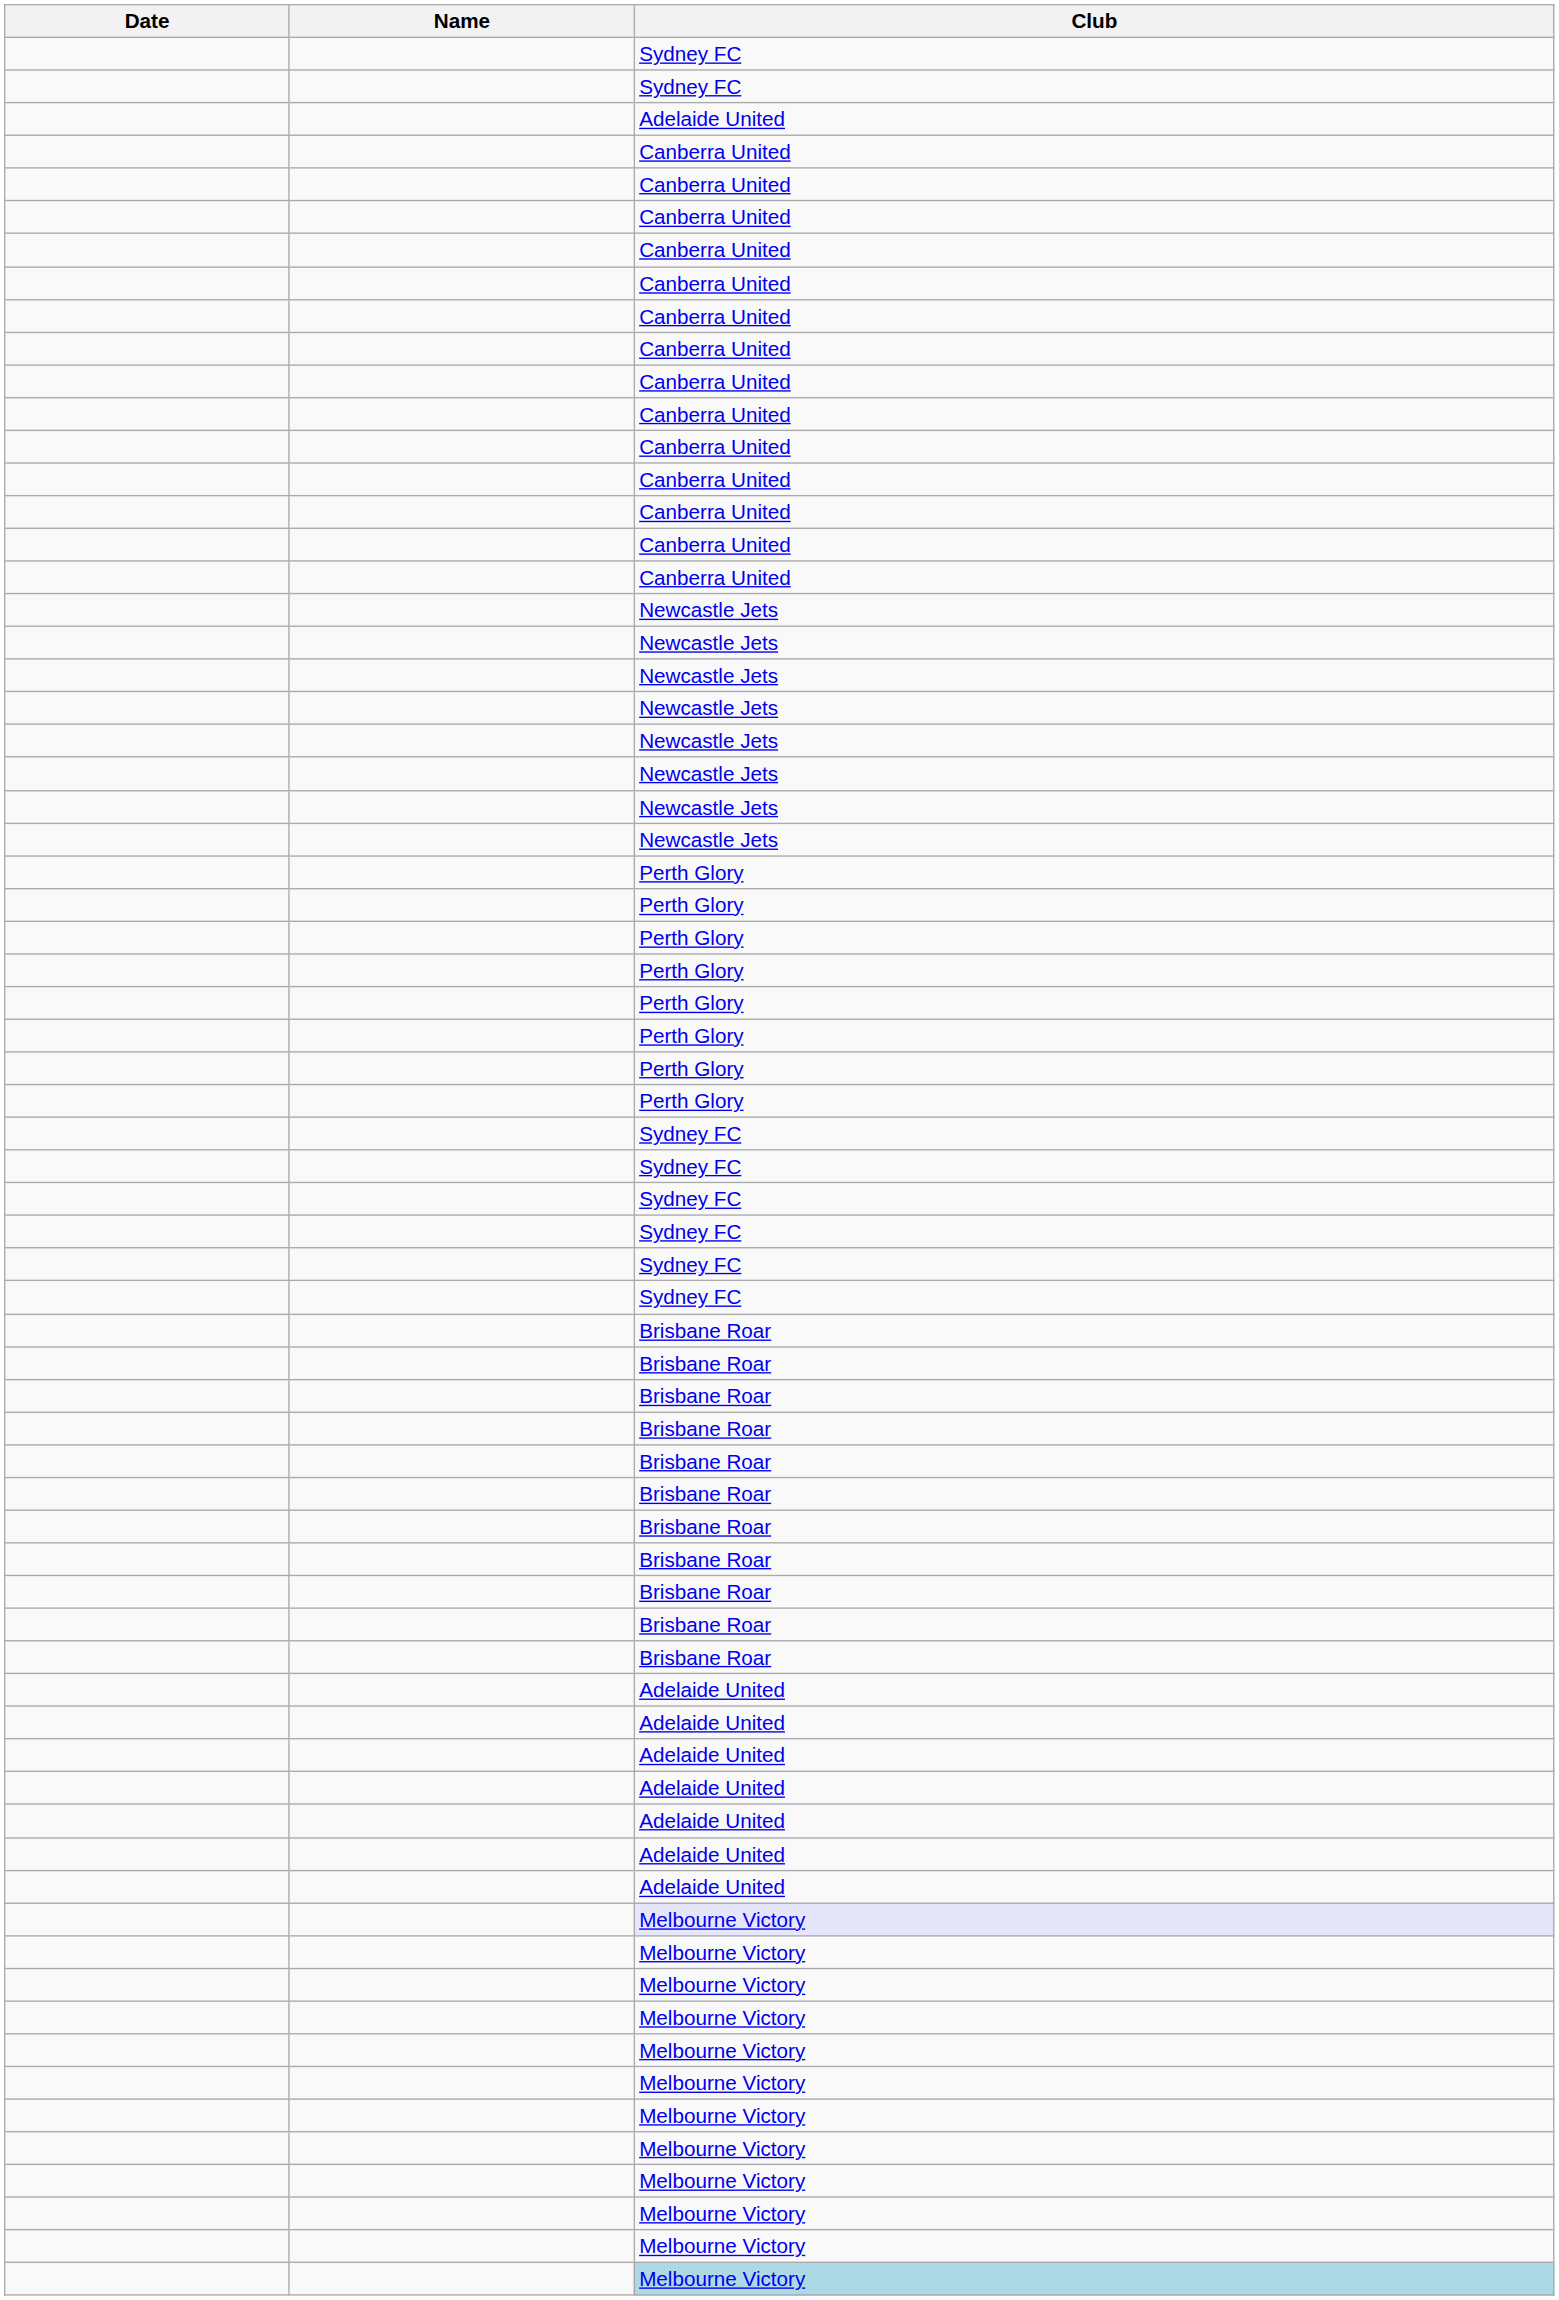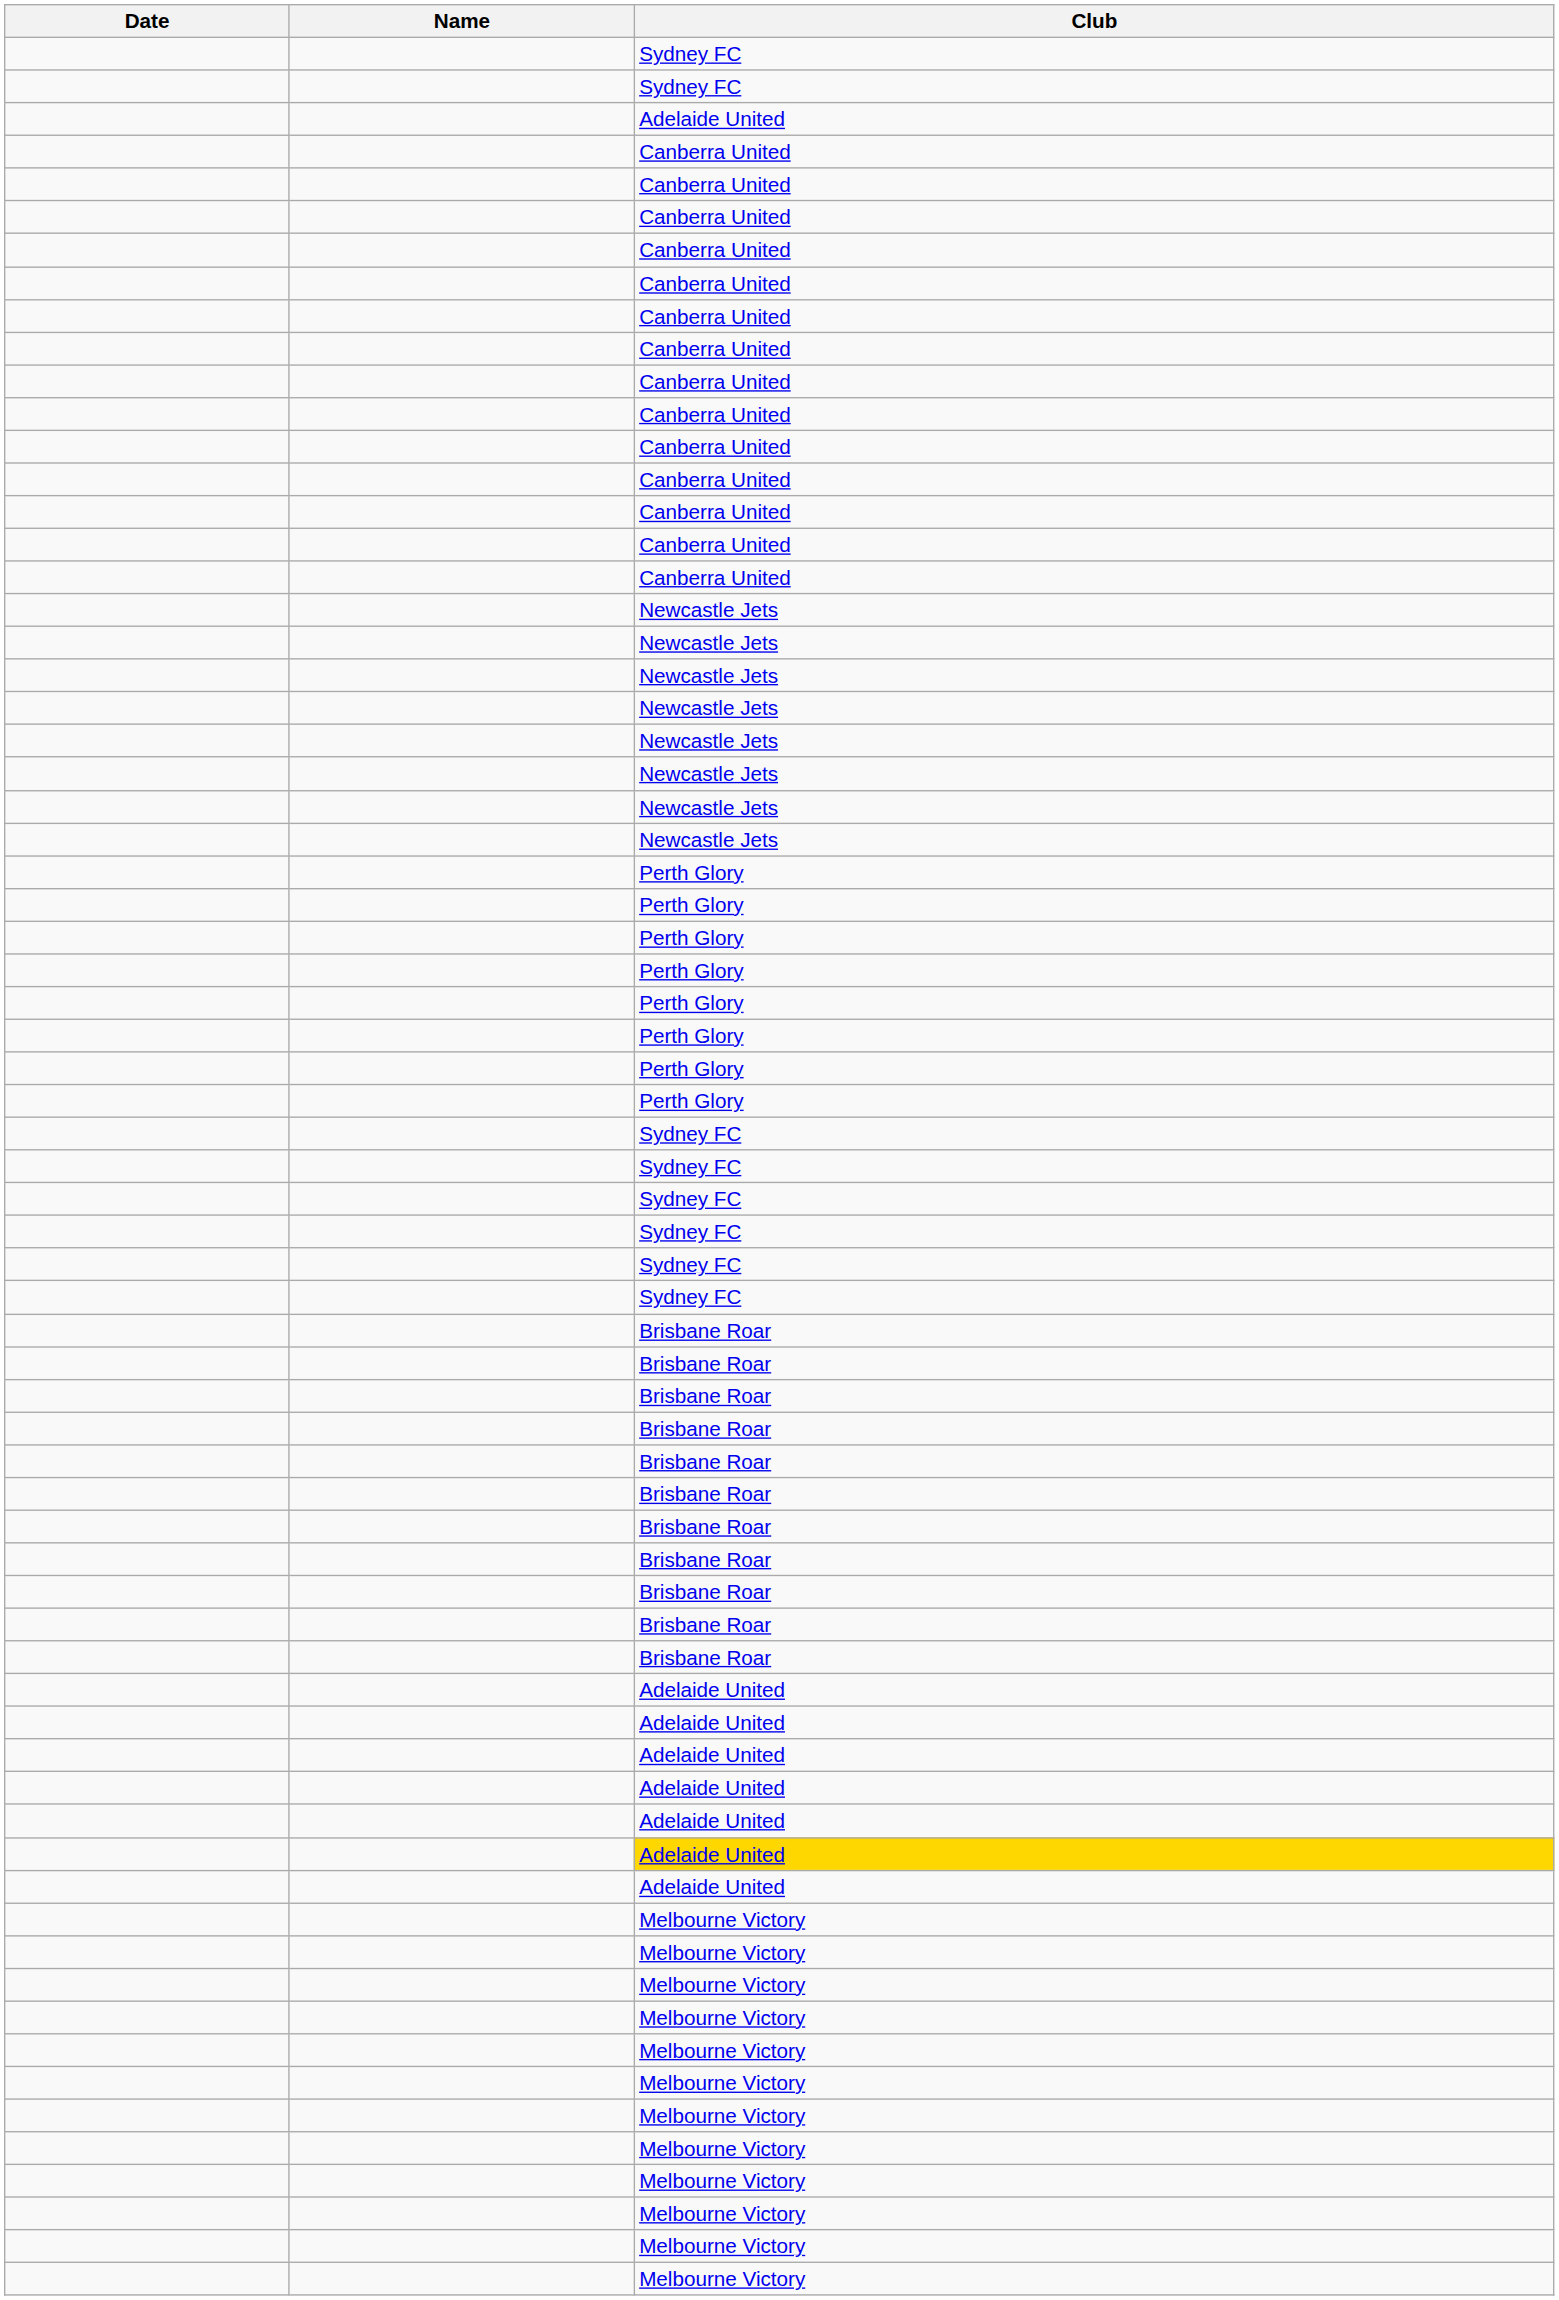row 57 | Club: no background -> gold background
row 59 | Club: lavender background -> no background
row 70 | Club: lightblue background -> no background
